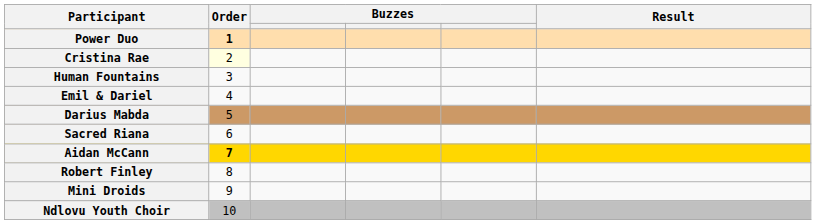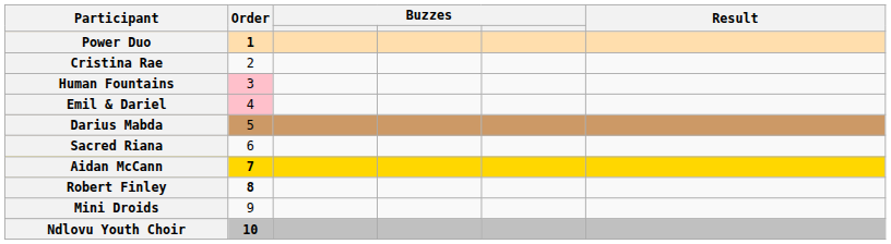Cristina Rae | Order: lightyellow background -> no background
Human Fountains | Order: no background -> pink background
Emil & Dariel | Order: no background -> pink background
Robert Finley | Order: normal -> bold
Ndlovu Youth Choir | Order: normal -> bold
